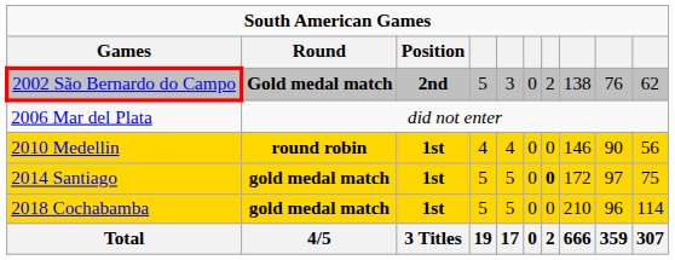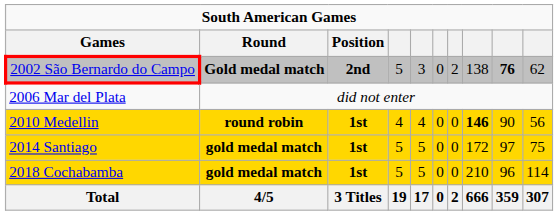2002 São Bernardo do Campo | column 9: normal -> bold
2010 Medellin | column 8: normal -> bold
2014 Santiago | column 7: bold -> normal
